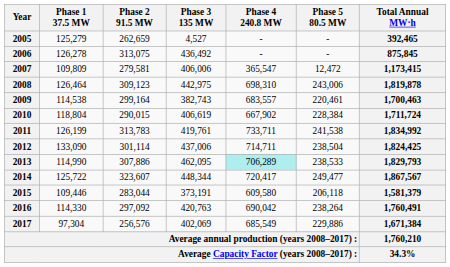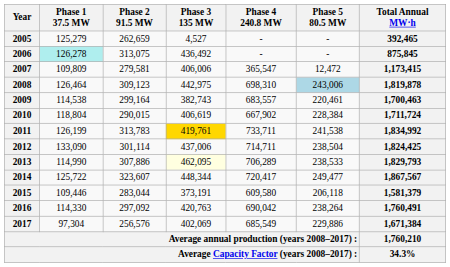2006 | Phase 1 37.5 MW: no background -> paleturquoise background
2008 | Phase 5 80.5 MW: no background -> lightblue background
2011 | Phase 3 135 MW: no background -> gold background
2013 | Phase 3 135 MW: no background -> lightyellow background
2013 | Phase 4 240.8 MW: paleturquoise background -> no background
